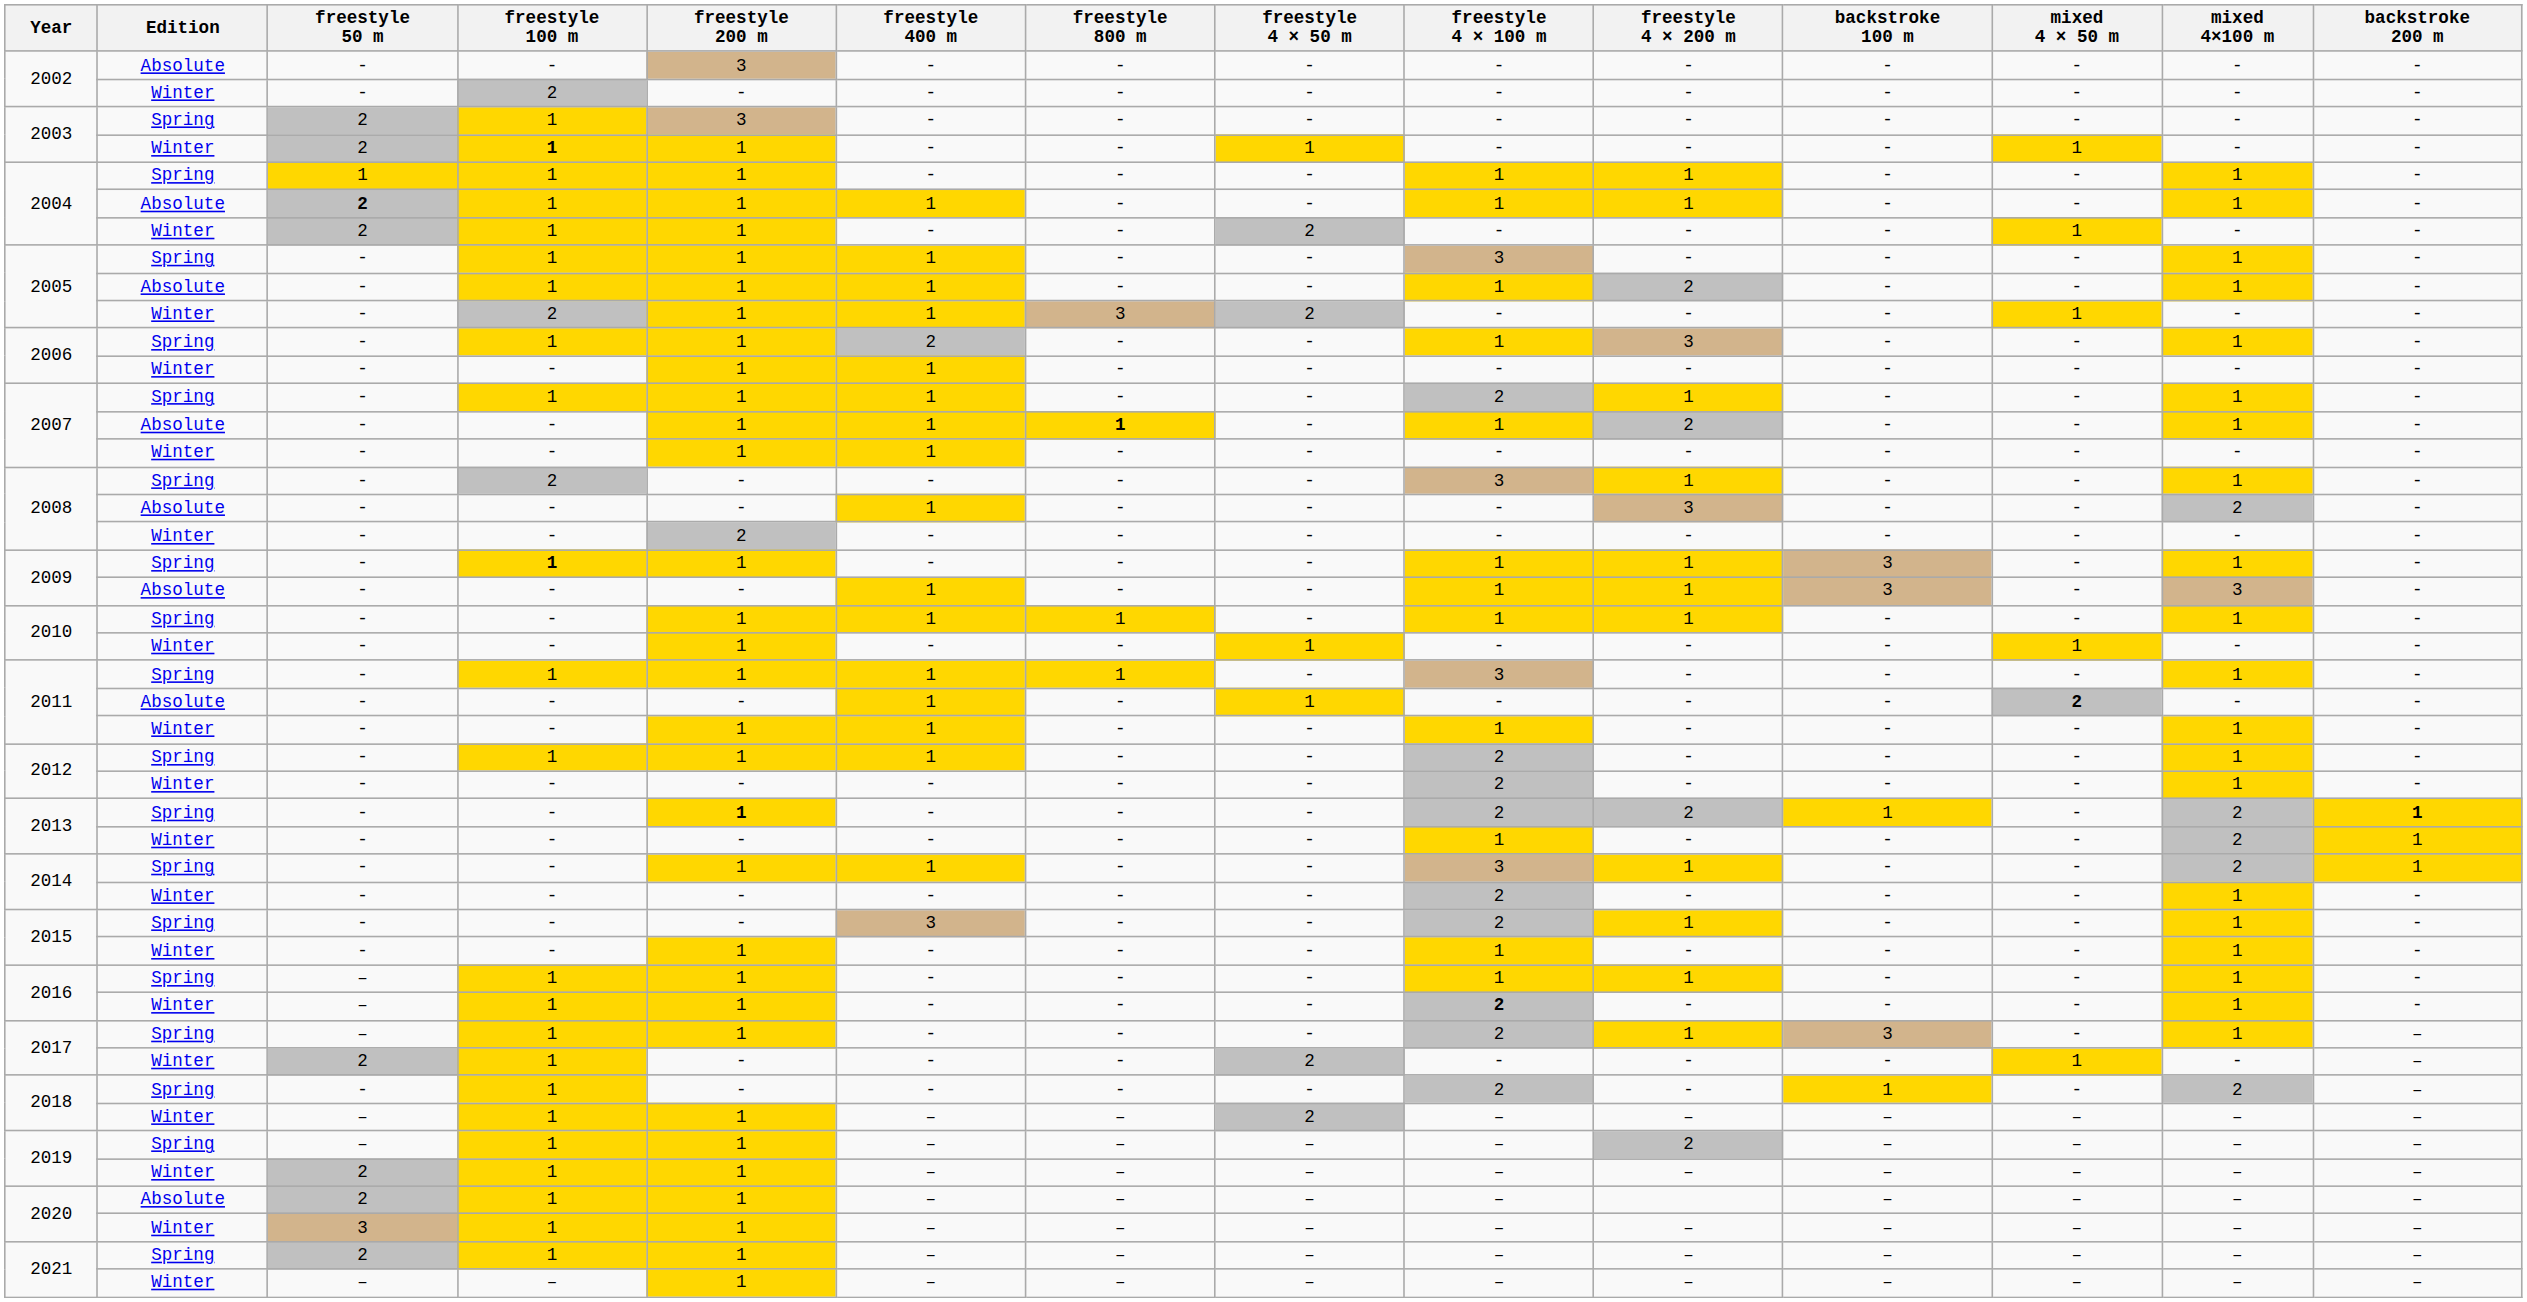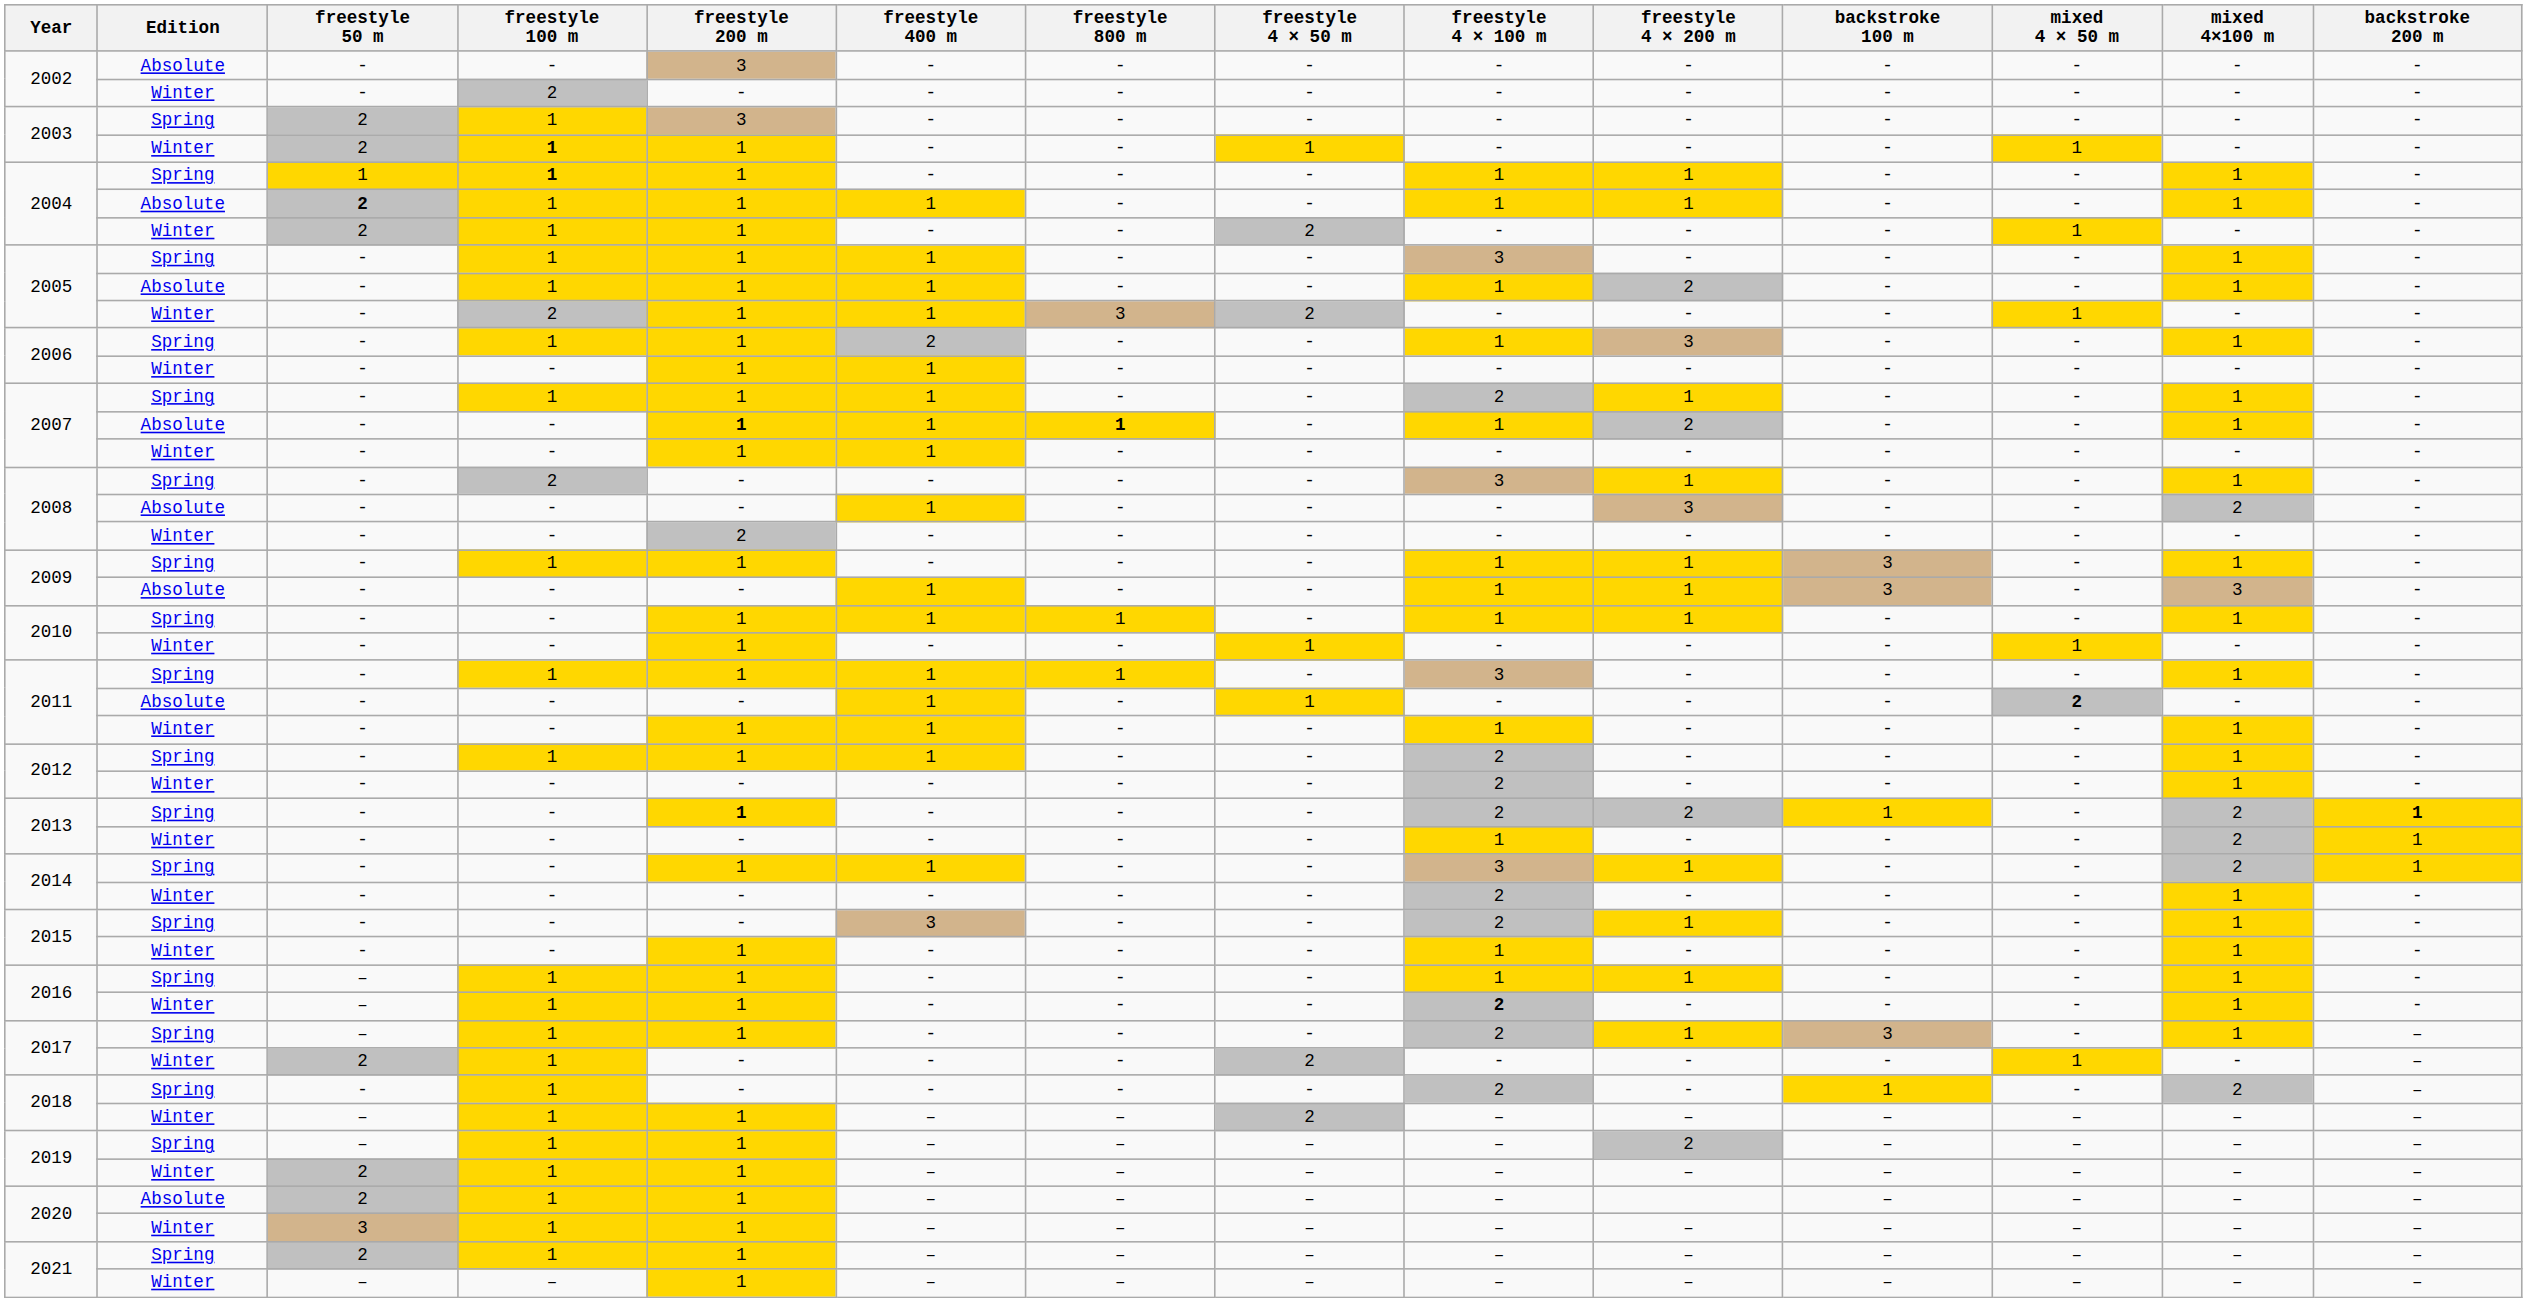2004 / Spring | freestyle 100 m: normal -> bold
2007 / Absolute | freestyle 200 m: normal -> bold
2009 / Spring | freestyle 100 m: bold -> normal
